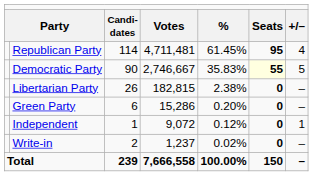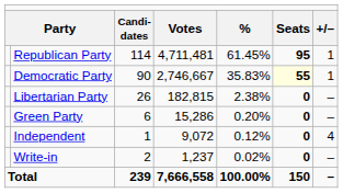Republican Party | column 7: 4 -> 1
Democratic Party | column 7: 5 -> 1
Independent | column 7: 1 -> 4
